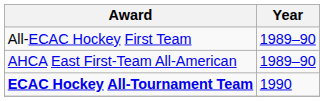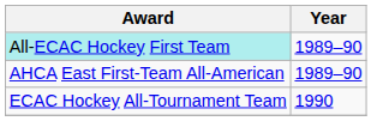row 2 | Award: no background -> paleturquoise background
row 4 | Award: bold -> normal
